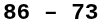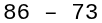row 1 | column 1: bold -> normal
